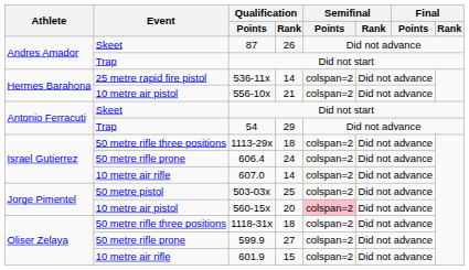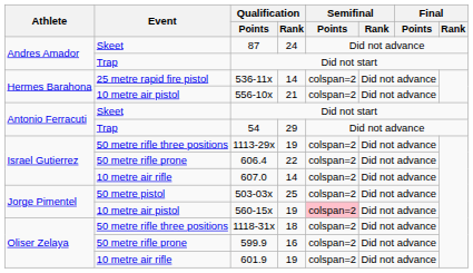87 | Qualification / Rank: 26 -> 24
1113-29x | Qualification / Rank: 18 -> 19
606.4 | Qualification / Rank: 24 -> 22
560-15x | Qualification / Rank: 20 -> 19
599.9 | Qualification / Rank: 27 -> 16
601.9 | Qualification / Rank: 15 -> 19
